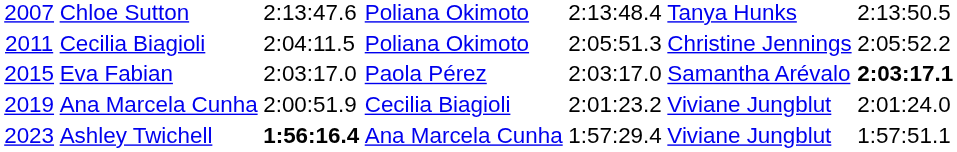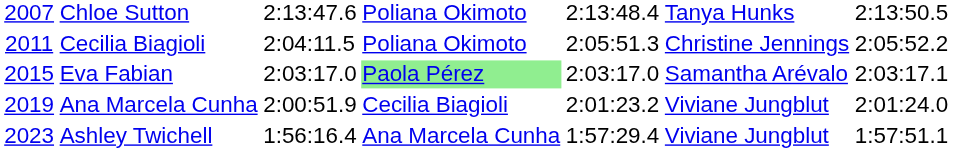Eva Fabian | column 4: no background -> lightgreen background
Eva Fabian | column 7: bold -> normal
Ashley Twichell | column 3: bold -> normal
